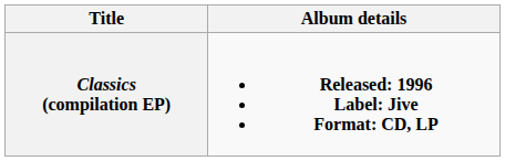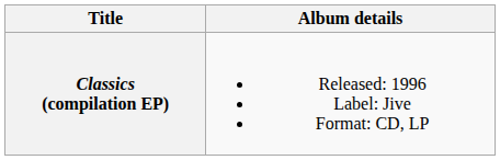Classics (compilation EP) | Album details: bold -> normal
